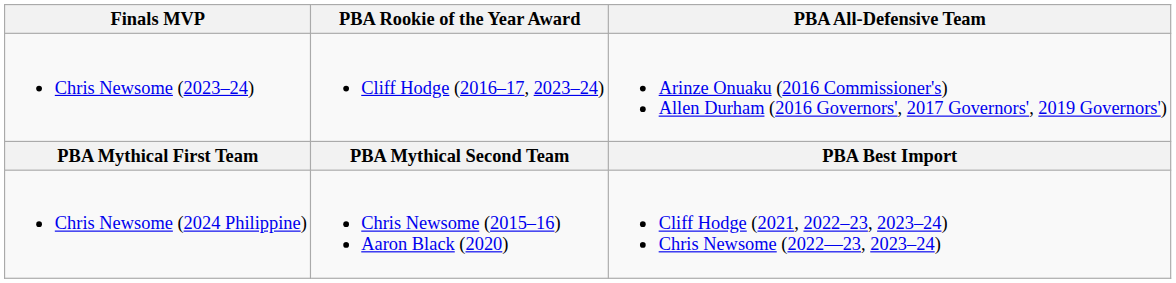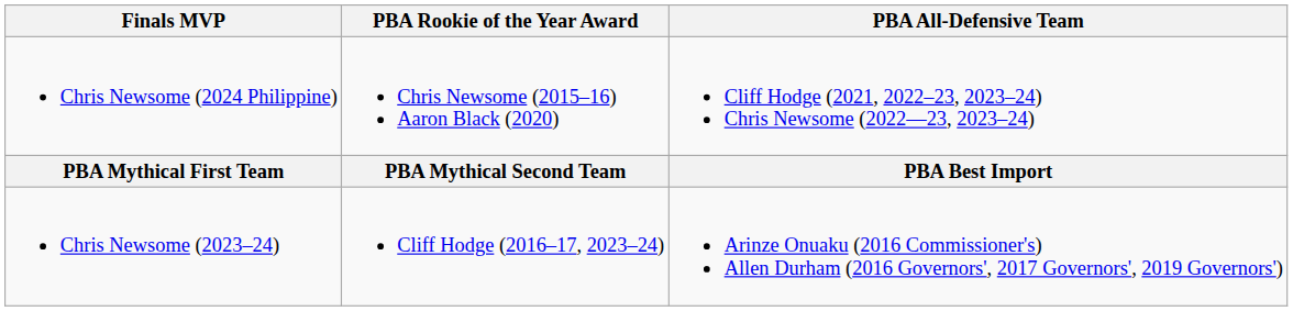rows swapped: Chris Newsome (2024 Philippine) <-> Chris Newsome (2023–24)
